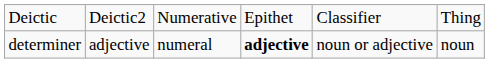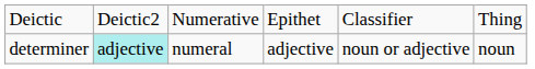determiner | column 2: no background -> paleturquoise background
determiner | column 4: bold -> normal
